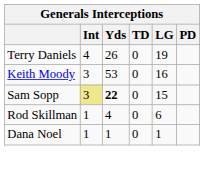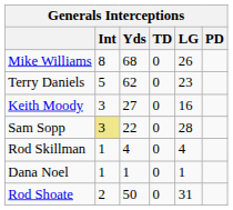+ row: Mike Williams | 8 | 68 | 0 | 26
Terry Daniels | Int: 4 -> 5
Terry Daniels | Yds: 26 -> 62
Terry Daniels | LG: 19 -> 23
Keith Moody | Yds: 53 -> 27
Sam Sopp | Yds: bold -> normal
Sam Sopp | LG: 15 -> 28
Rod Skillman | LG: 6 -> 4
+ row: Rod Shoate | 2 | 50 | 0 | 31
